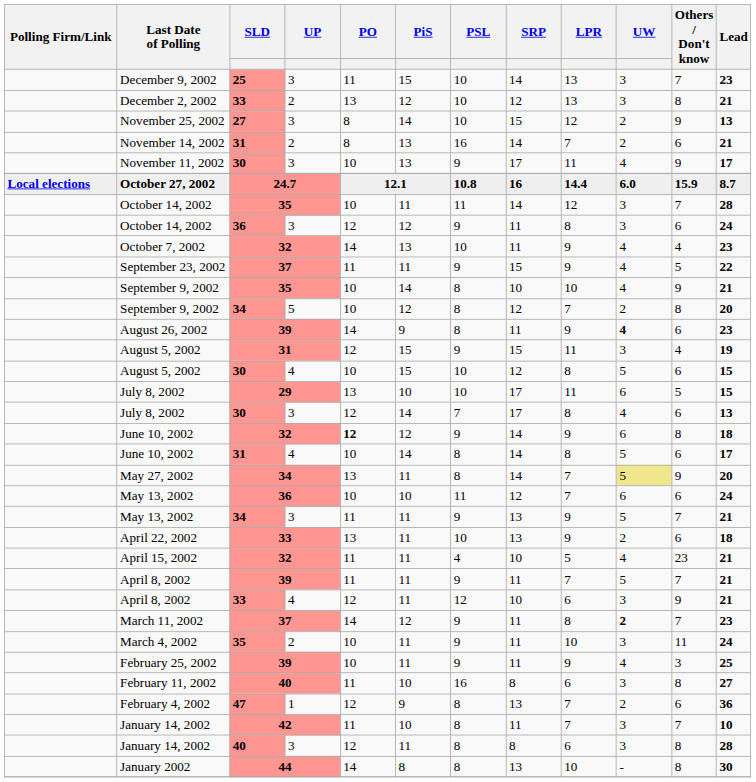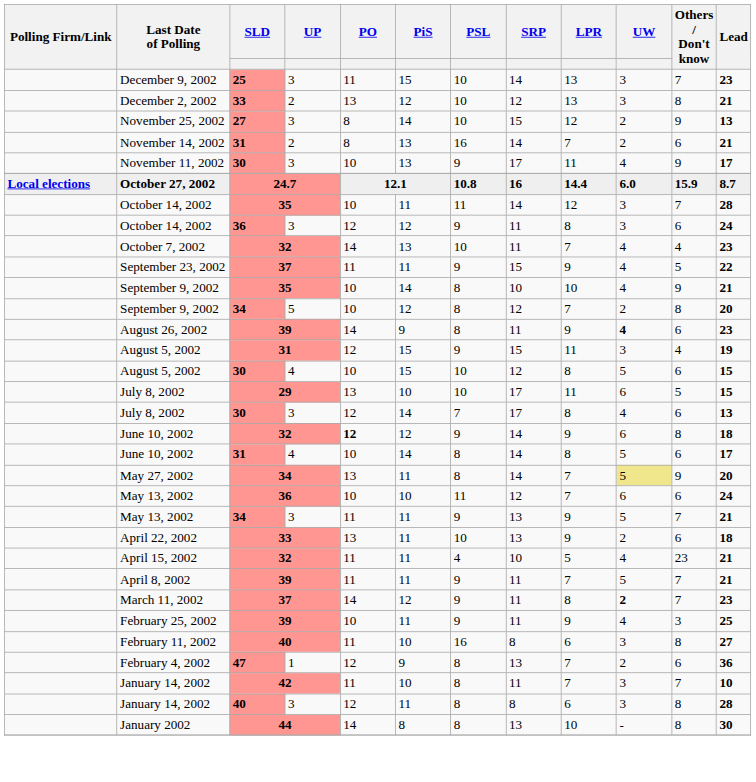October 7, 2002 | LPR: 9 -> 7
- row: April 8, 2002 | 33 | 4 | 12 | 11 | 12 | 10 | 6 | 3 | 9 | 21
- row: March 4, 2002 | 35 | 2 | 10 | 11 | 9 | 11 | 10 | 3 | 11 | 24
